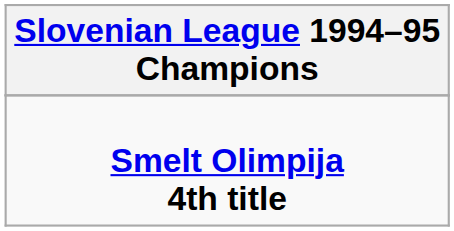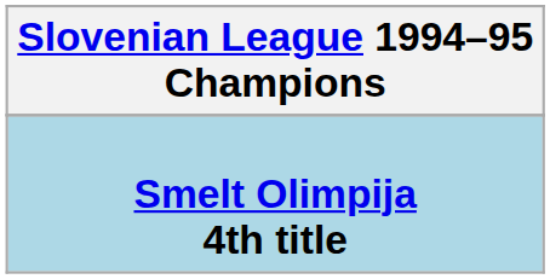row 2 | column 1: no background -> lightblue background
